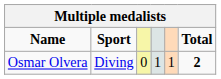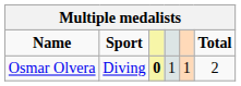Osmar Olvera | column 3: normal -> bold
Osmar Olvera | Total: bold -> normal
